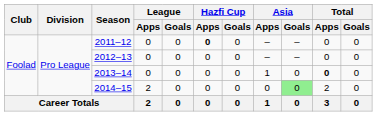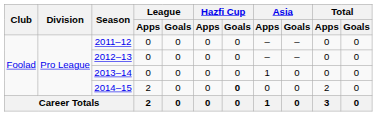2011–12 | Hazfi Cup / Apps: bold -> normal
2013–14 | Total / Apps: bold -> normal
2014–15 | Hazfi Cup / Goals: normal -> bold
2014–15 | Asia / Goals: lightgreen background -> no background
